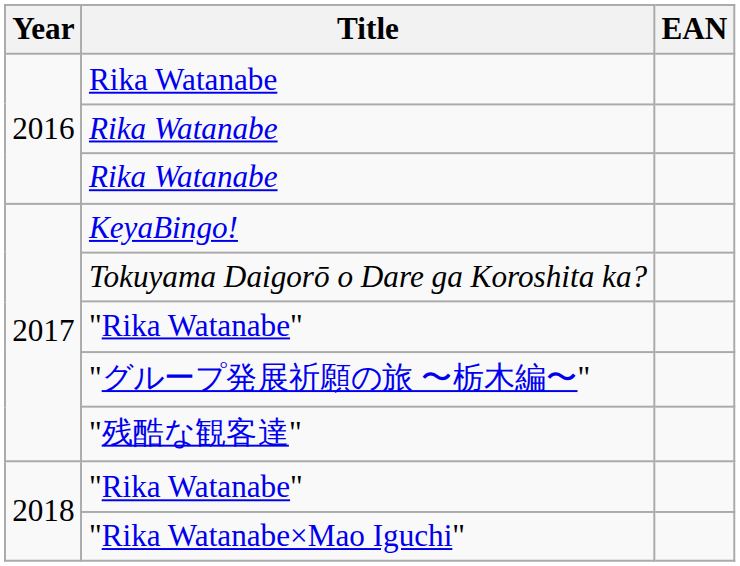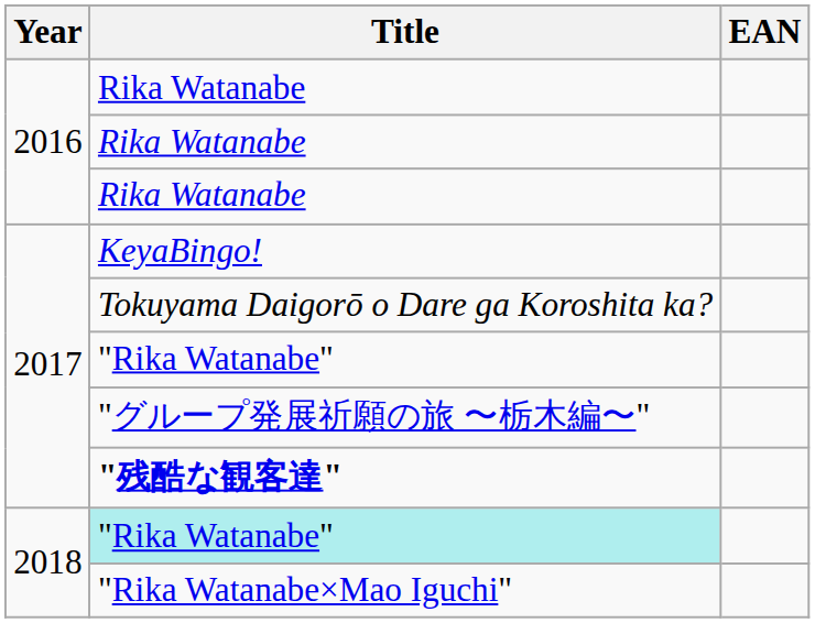"残酷な観客達" | Title: normal -> bold
2018 / "Rika Watanabe" | Title: no background -> paleturquoise background
